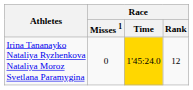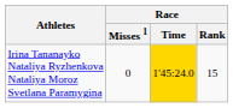row 3 | Race / Rank: 12 -> 15
